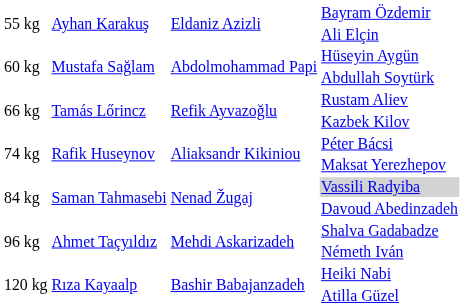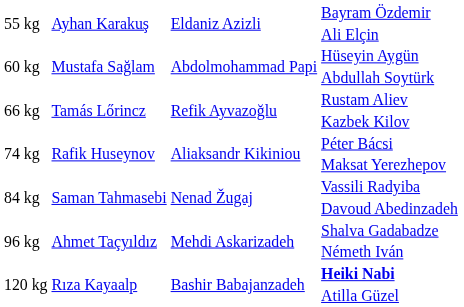Vassili Radyiba | column 4: lightgrey background -> no background
Heiki Nabi | column 4: normal -> bold
